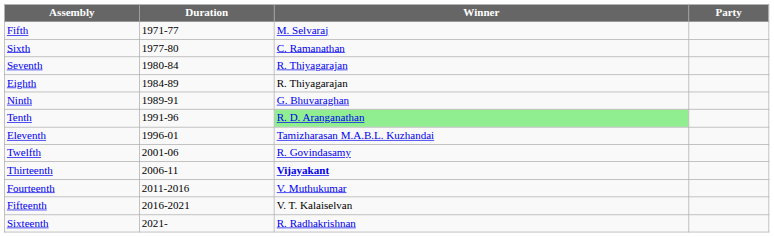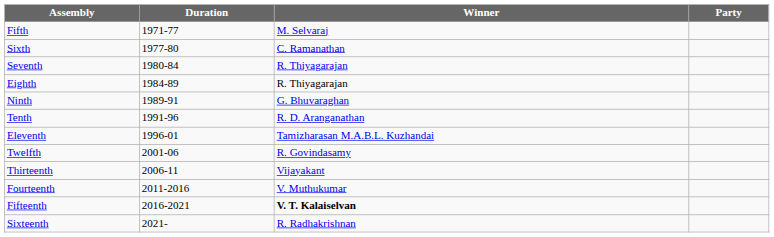Tenth | Winner: lightgreen background -> no background
Thirteenth | Winner: bold -> normal
Fifteenth | Winner: normal -> bold
